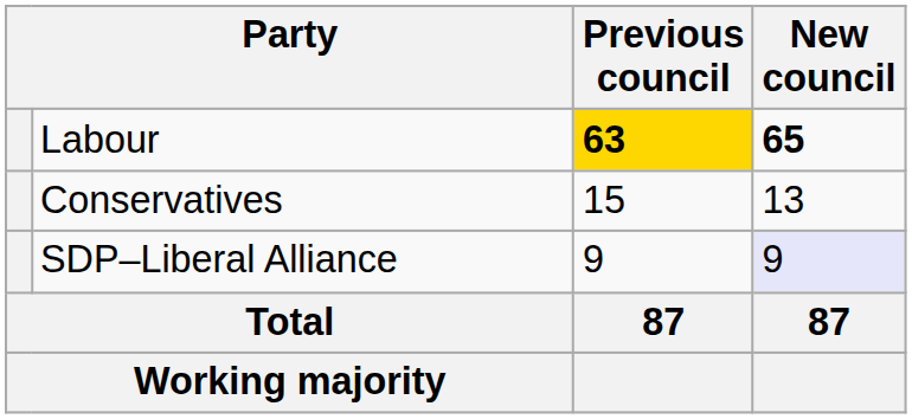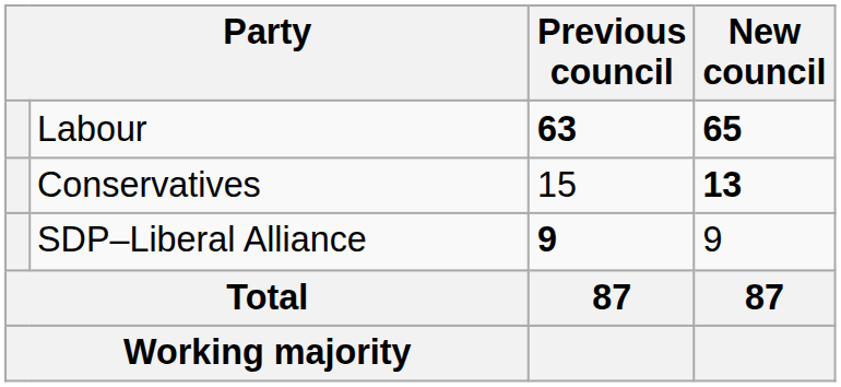Labour | Previous council: gold background -> no background
Conservatives | New council: normal -> bold
SDP–Liberal Alliance | Previous council: normal -> bold
SDP–Liberal Alliance | New council: lavender background -> no background
